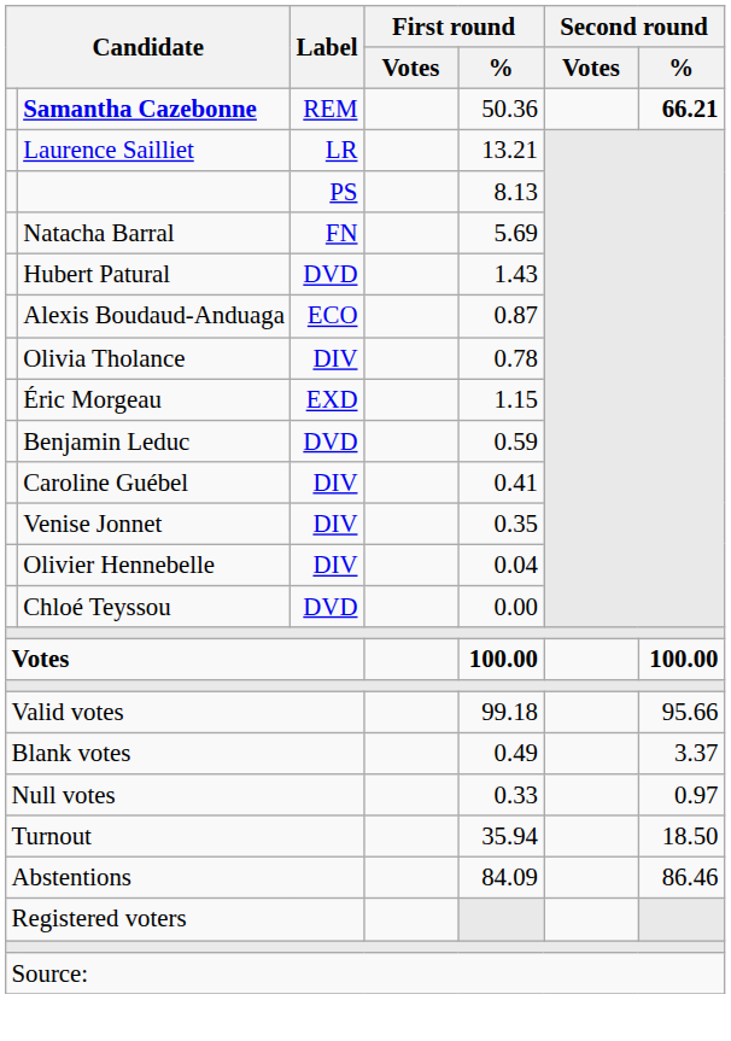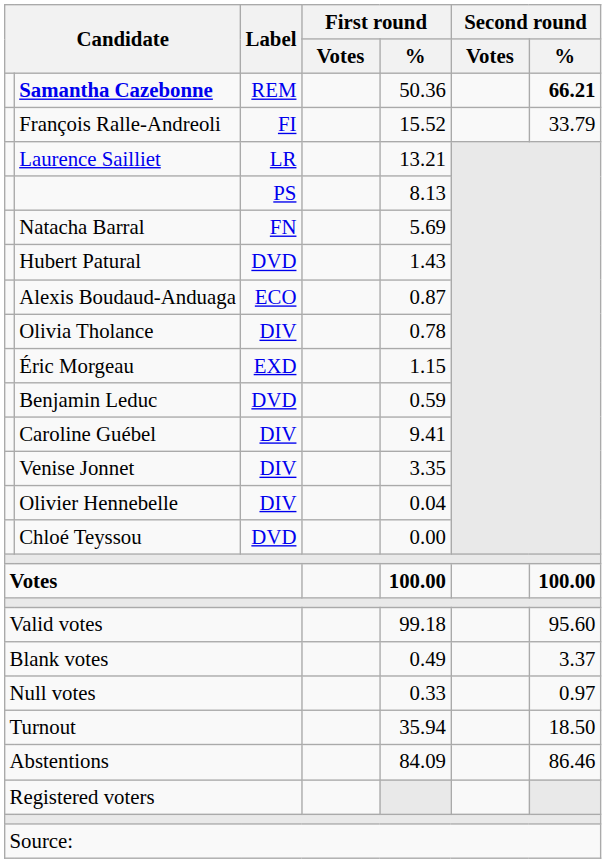+ row: François Ralle-Andreoli | FI | 15.52 | 33.79
Caroline Guébel | First round / %: 0.41 -> 9.41
Venise Jonnet | First round / %: 0.35 -> 3.35
Valid votes | Second round / %: 95.66 -> 95.60
